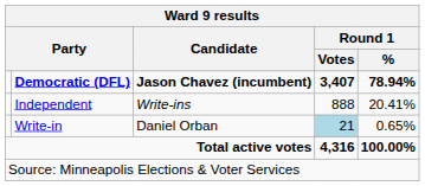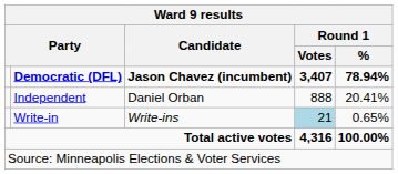Independent | Ward 9 results / Candidate: Write-ins -> Daniel Orban
Write-in | Ward 9 results / Candidate: Daniel Orban -> Write-ins
